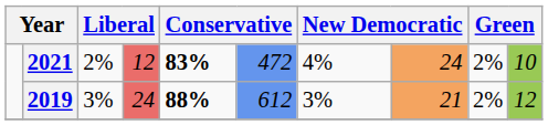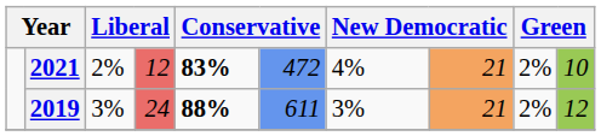2021 | column 8: 24 -> 21
2019 | column 6: 612 -> 611
